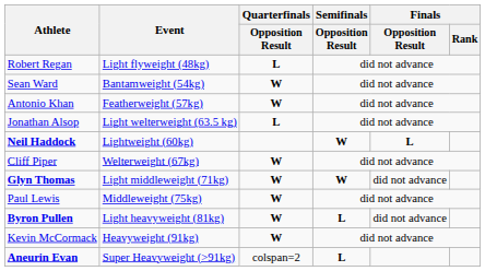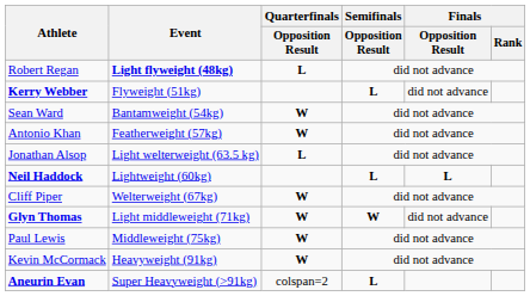Robert Regan | Event: normal -> bold
+ row: Kerry Webber | Flyweight (51kg) | L | did not advance
Neil Haddock | Semifinals / Opposition Result: W -> L
- row: Byron Pullen | Light heavyweight (81kg) | W | L | did not advance
